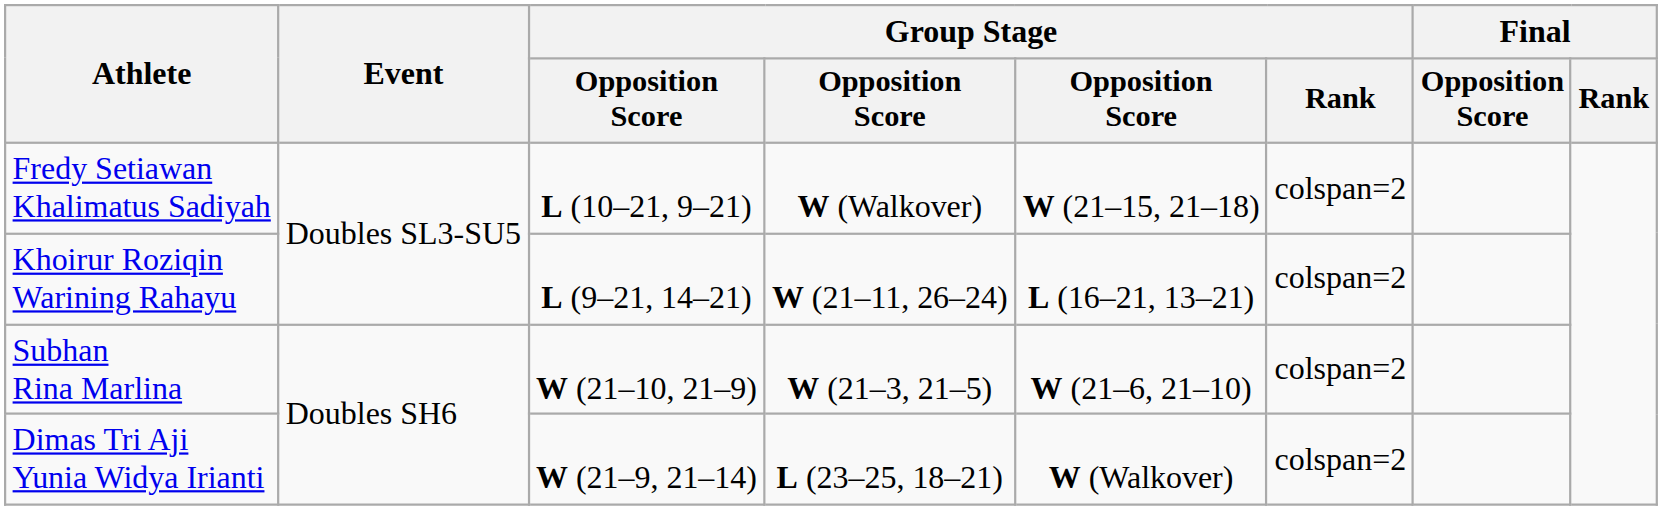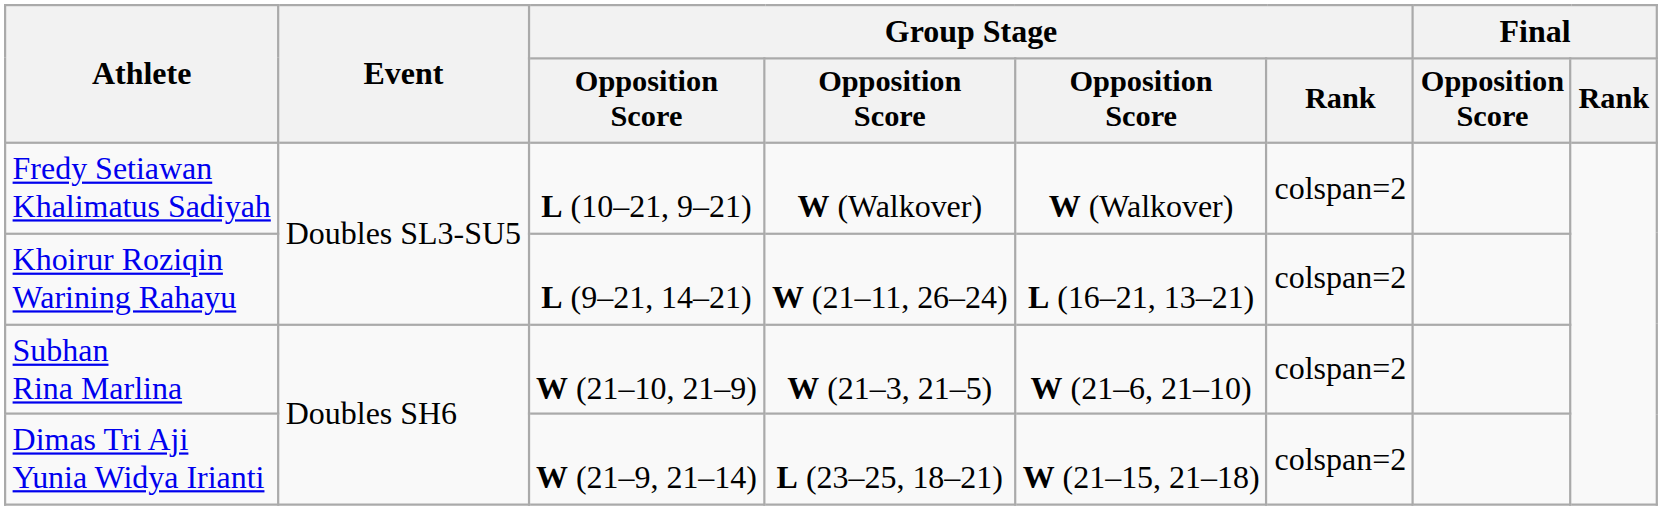Fredy Setiawan Khalimatus Sadiyah | column 5: W (21–15, 21–18) -> W (Walkover)
Dimas Tri Aji Yunia Widya Irianti | column 5: W (Walkover) -> W (21–15, 21–18)
